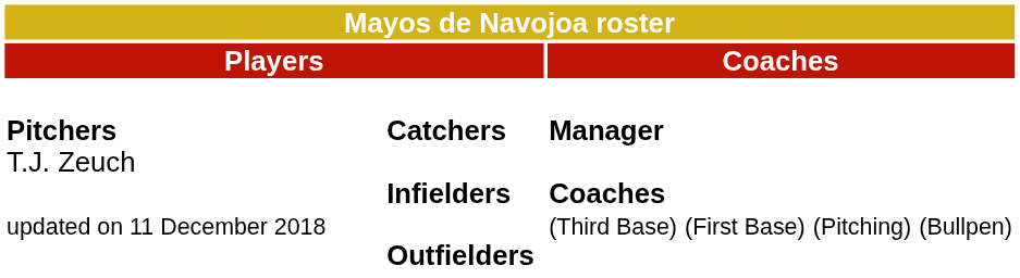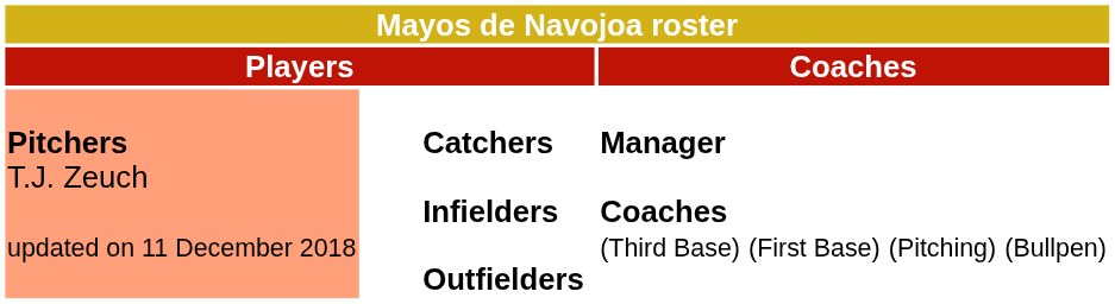Pitchers T.J. Zeuch updated on 11 December 2018 | column 1: no background -> lightsalmon background
